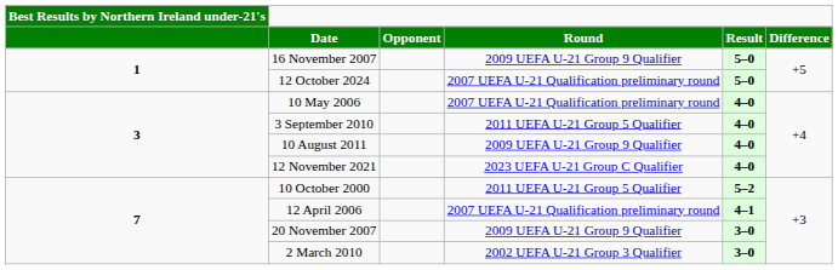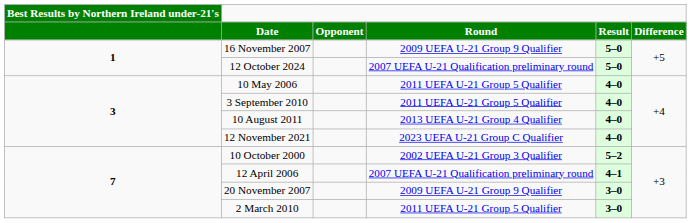10 May 2006 | Round: 2007 UEFA U-21 Qualification preliminary round -> 2011 UEFA U-21 Group 5 Qualifier
10 August 2011 | Round: 2009 UEFA U-21 Group 9 Qualifier -> 2013 UEFA U-21 Group 4 Qualifier
10 October 2000 | Round: 2011 UEFA U-21 Group 5 Qualifier -> 2002 UEFA U-21 Group 3 Qualifier
2 March 2010 | Round: 2002 UEFA U-21 Group 3 Qualifier -> 2011 UEFA U-21 Group 5 Qualifier
